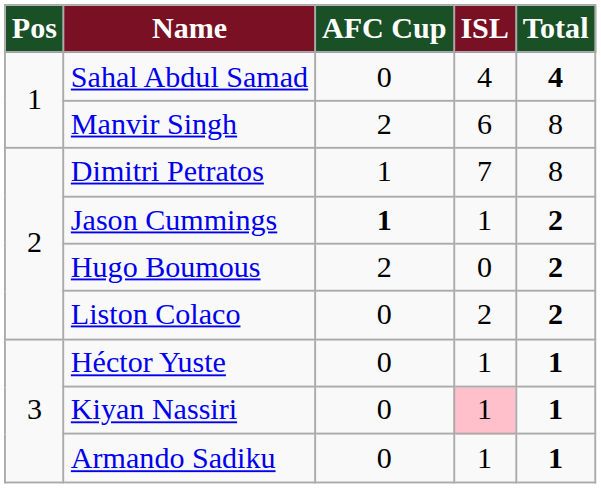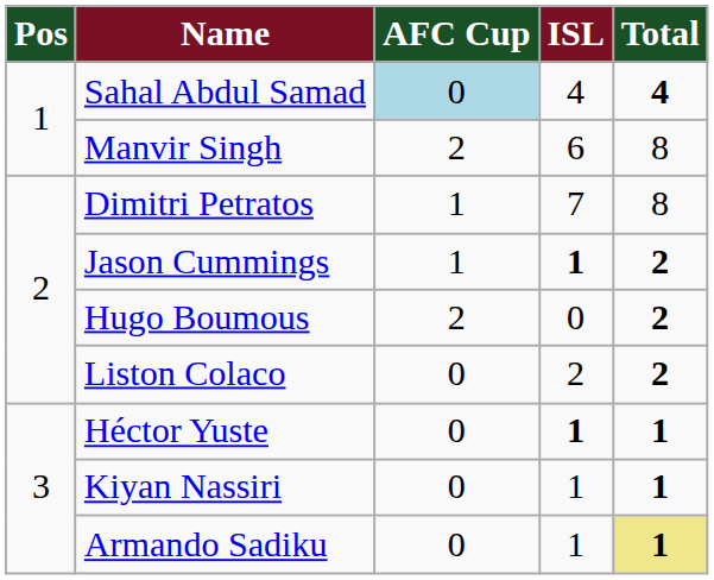Sahal Abdul Samad | AFC Cup: no background -> lightblue background
Jason Cummings | AFC Cup: bold -> normal
Jason Cummings | ISL: normal -> bold
Héctor Yuste | ISL: normal -> bold
Kiyan Nassiri | ISL: pink background -> no background
Armando Sadiku | Total: no background -> khaki background
